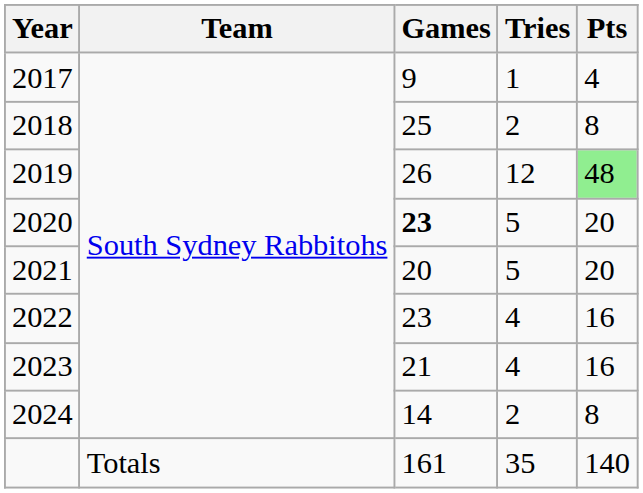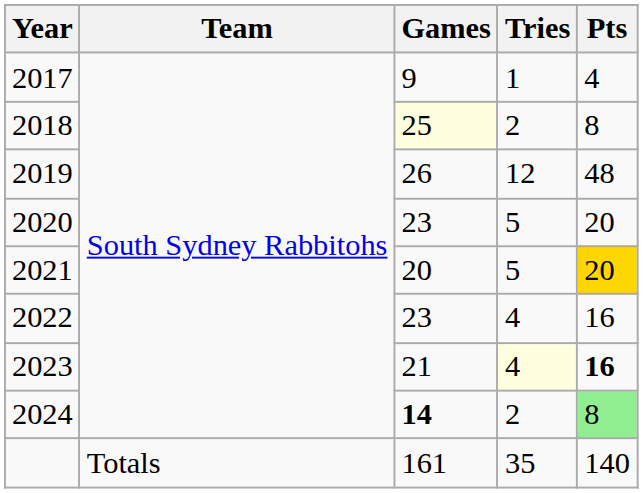2018 | Games: no background -> lightyellow background
2019 | Pts: lightgreen background -> no background
2020 | Games: bold -> normal
2021 | Pts: no background -> gold background
2023 | Tries: no background -> lightyellow background
2023 | Pts: normal -> bold
2024 | Games: normal -> bold
2024 | Pts: no background -> lightgreen background
